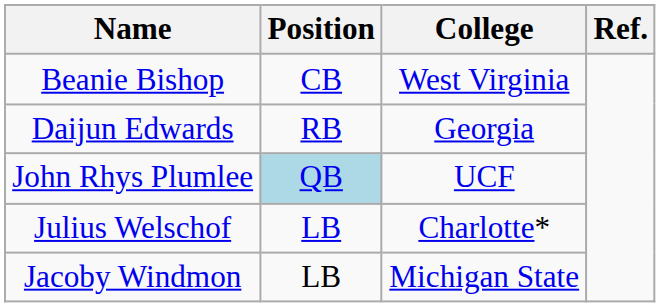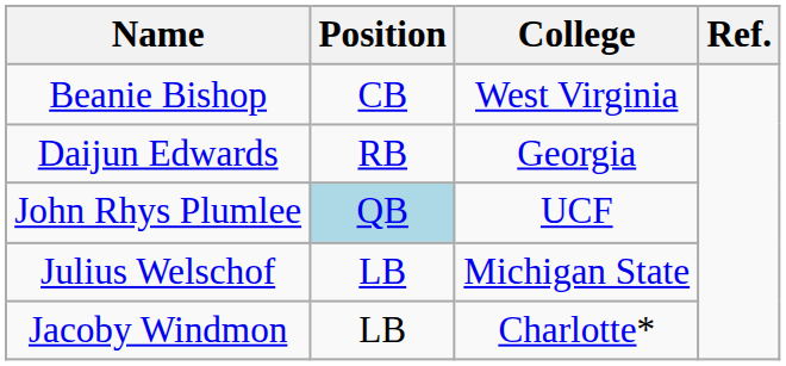Julius Welschof | College: Charlotte* -> Michigan State
Jacoby Windmon | College: Michigan State -> Charlotte*
